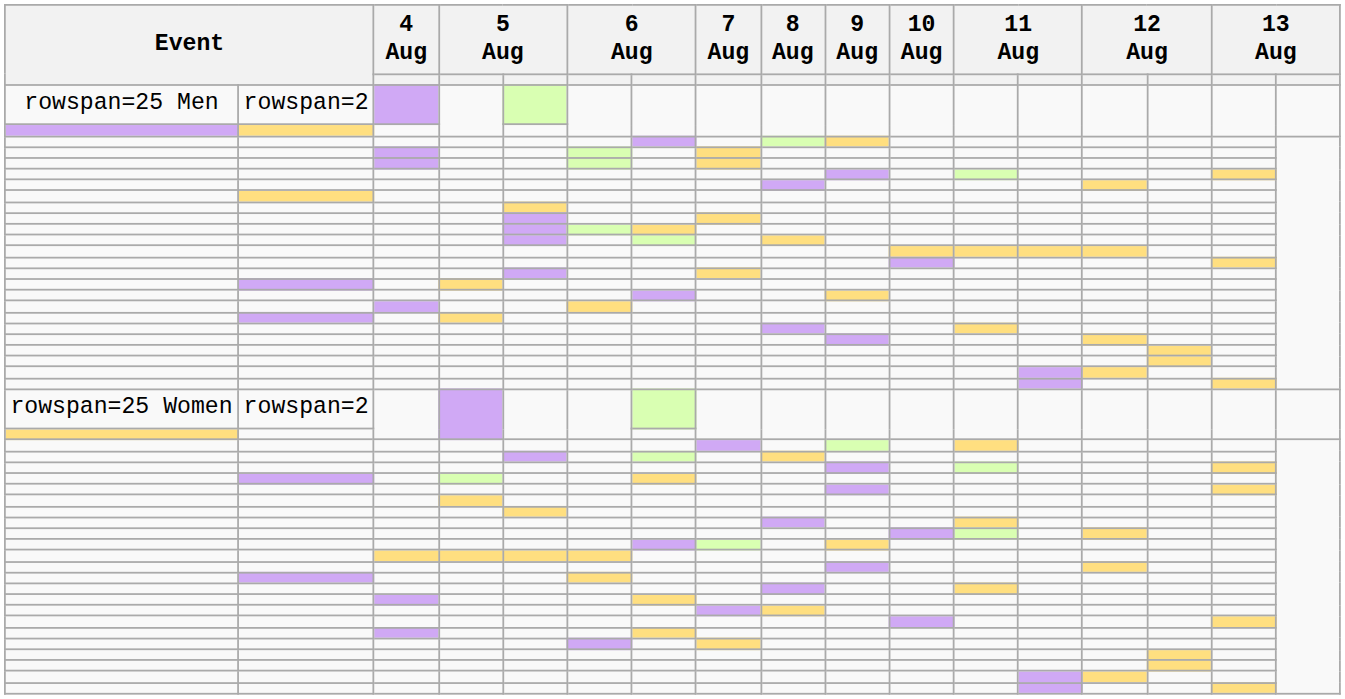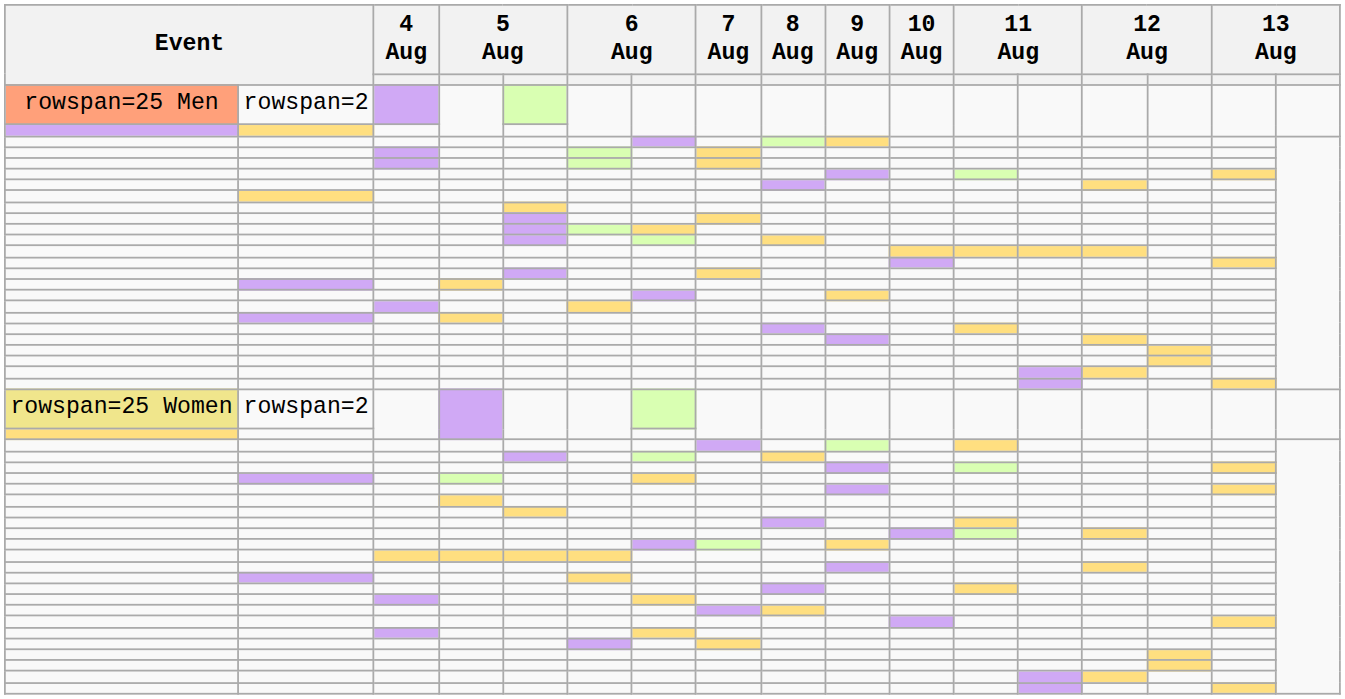rowspan=25 Men | column 1: no background -> lightsalmon background
rowspan=25 Women | column 1: no background -> khaki background
